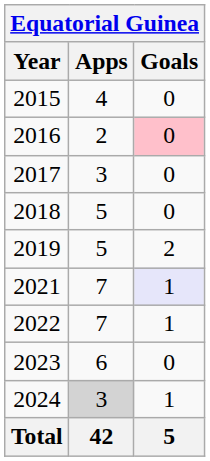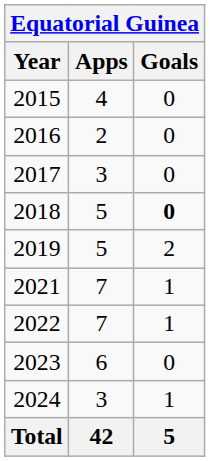2016 | Goals: pink background -> no background
2018 | Goals: normal -> bold
2021 | Goals: lavender background -> no background
2024 | Apps: lightgrey background -> no background
